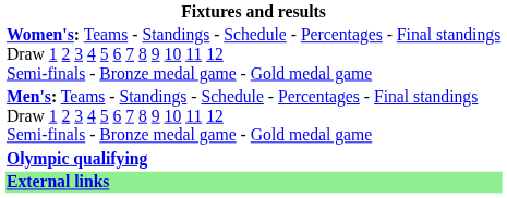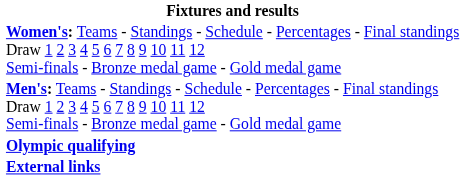row 5 | column 1: lightgreen background -> no background
